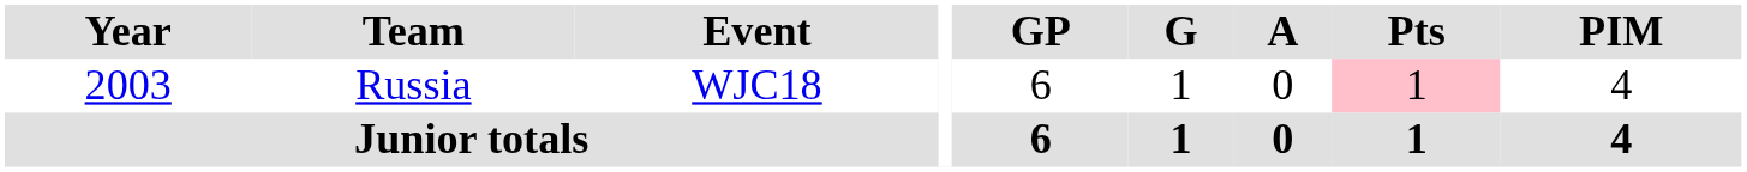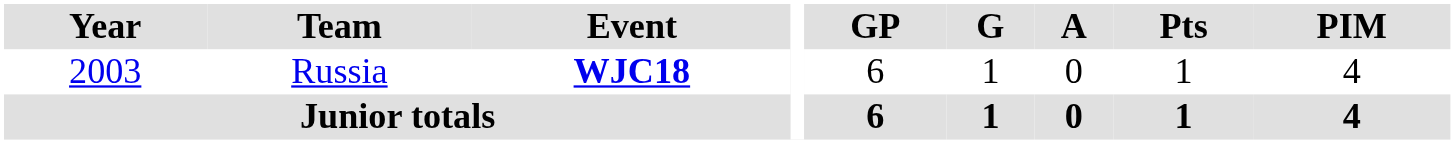Russia | Event: normal -> bold
Russia | Pts: pink background -> no background
